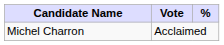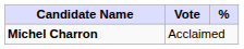Michel Charron | Candidate Name: normal -> bold
